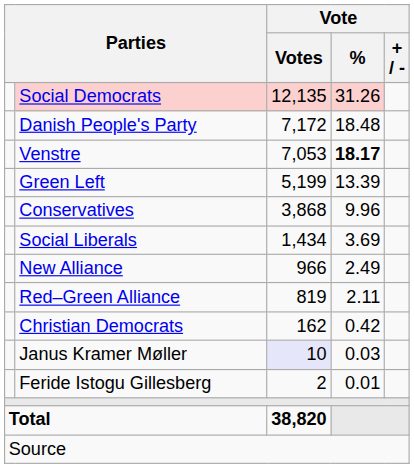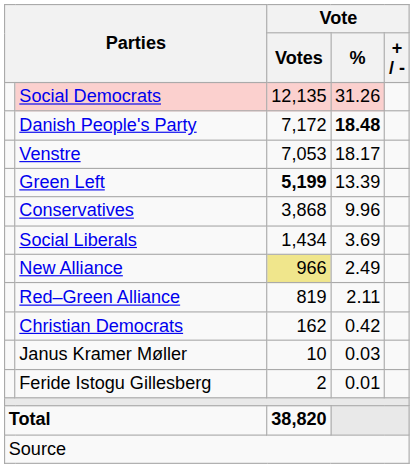Danish People's Party | Vote / %: normal -> bold
Venstre | Vote / %: bold -> normal
Green Left | Vote / Votes: normal -> bold
New Alliance | Vote / Votes: no background -> khaki background
Janus Kramer Møller | Vote / Votes: lavender background -> no background
